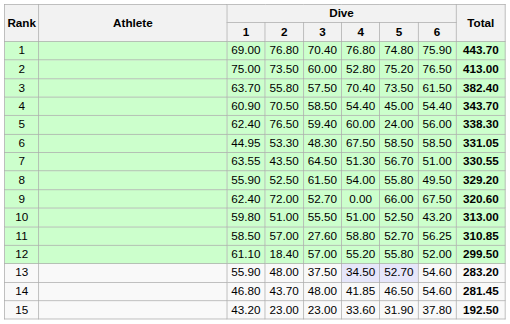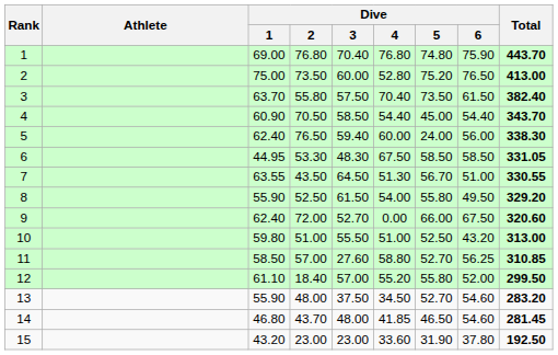13 | Dive / 4: lavender background -> no background
13 | Dive / 5: lavender background -> no background
